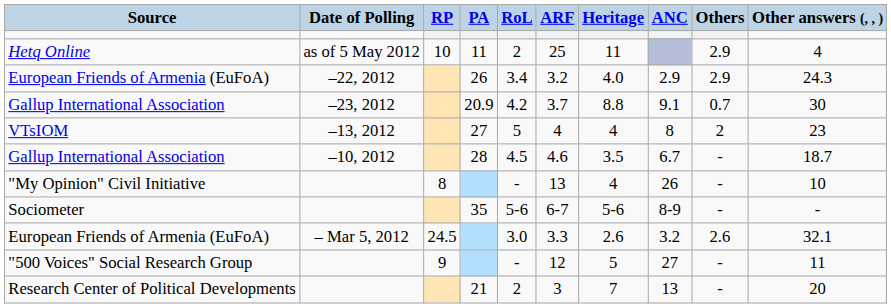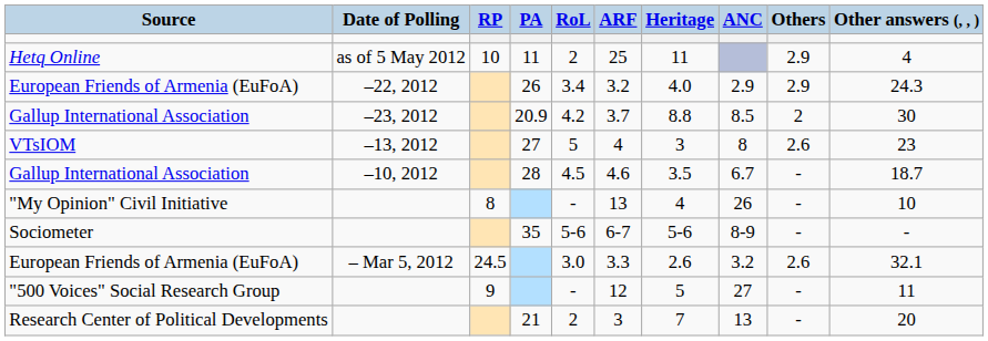Gallup International Association / 20.9 | ANC: 9.1 -> 8.5
Gallup International Association / 20.9 | Others: 0.7 -> 2
VTsIOM | Heritage: 4 -> 3
VTsIOM | Others: 2 -> 2.6
